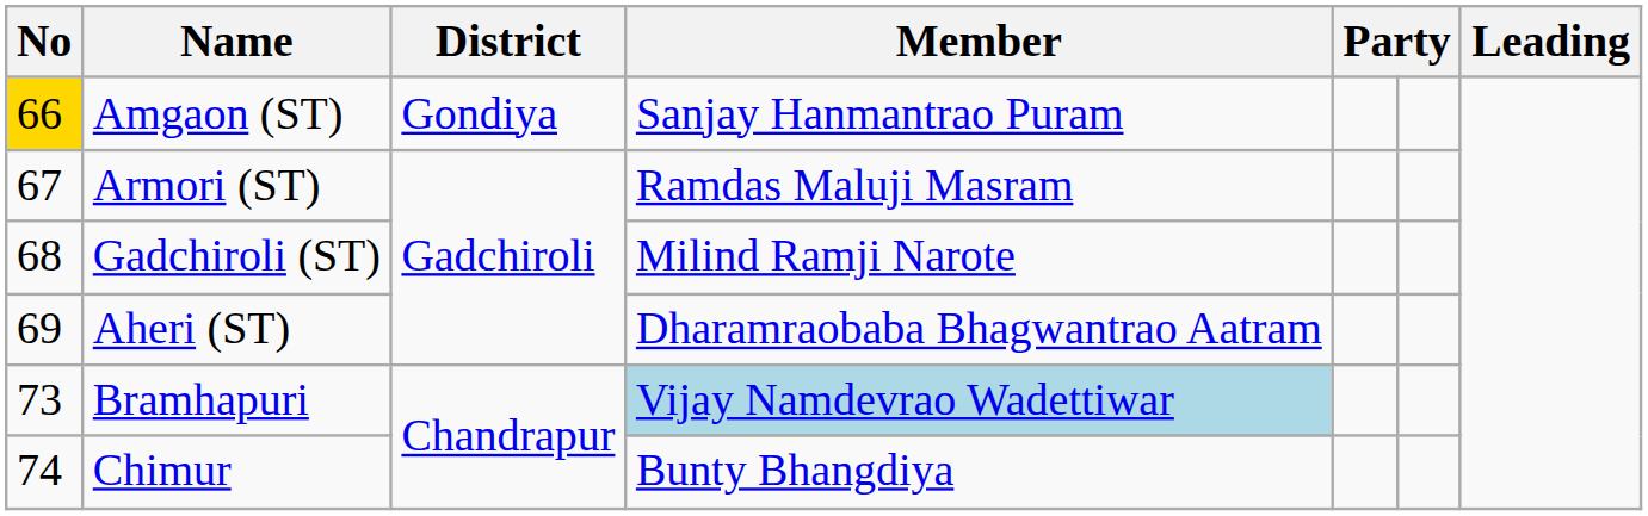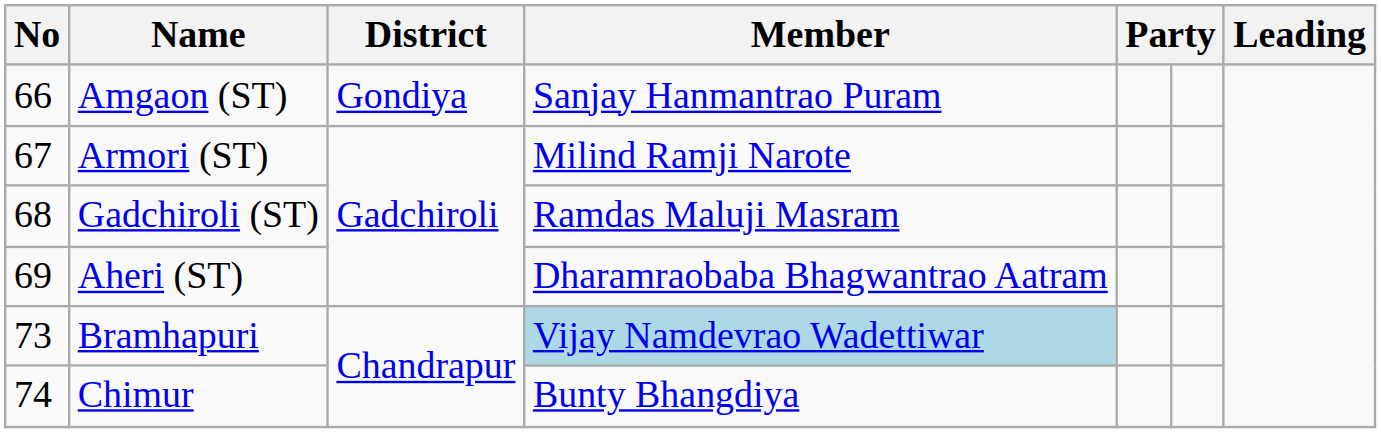Amgaon (ST) | No: gold background -> no background
Armori (ST) | Member: Ramdas Maluji Masram -> Milind Ramji Narote
Gadchiroli (ST) | Member: Milind Ramji Narote -> Ramdas Maluji Masram
